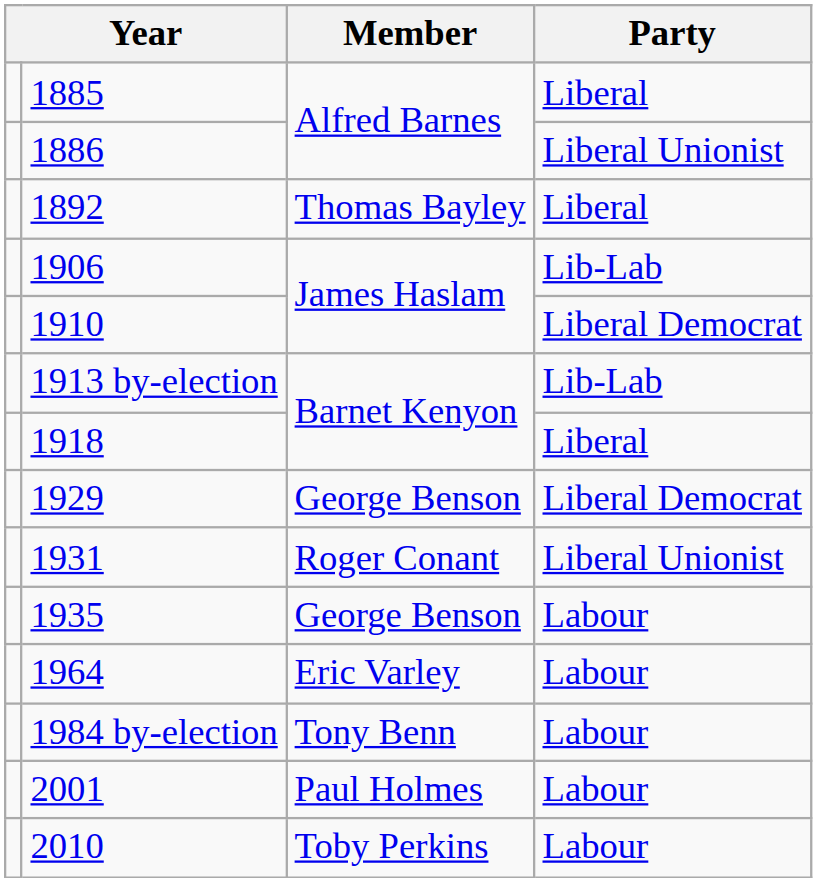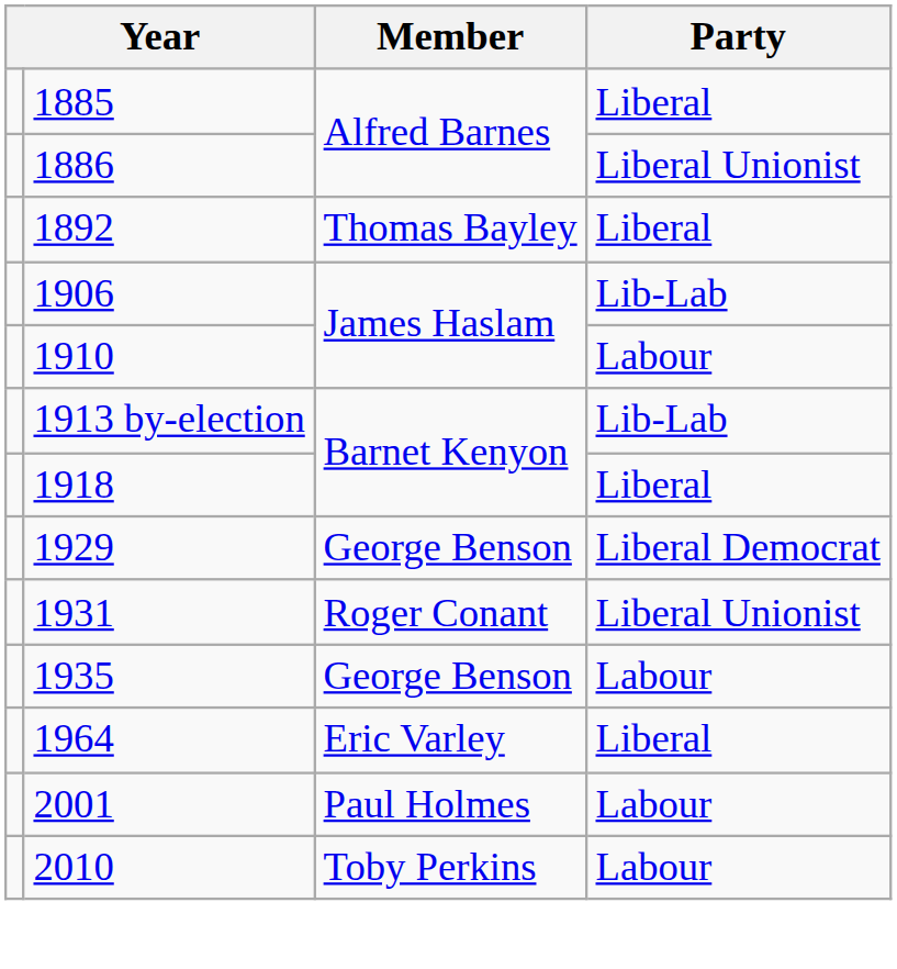1910 | Party: Liberal Democrat -> Labour
1964 | Party: Labour -> Liberal
- row: 1984 by-election | Tony Benn | Labour
